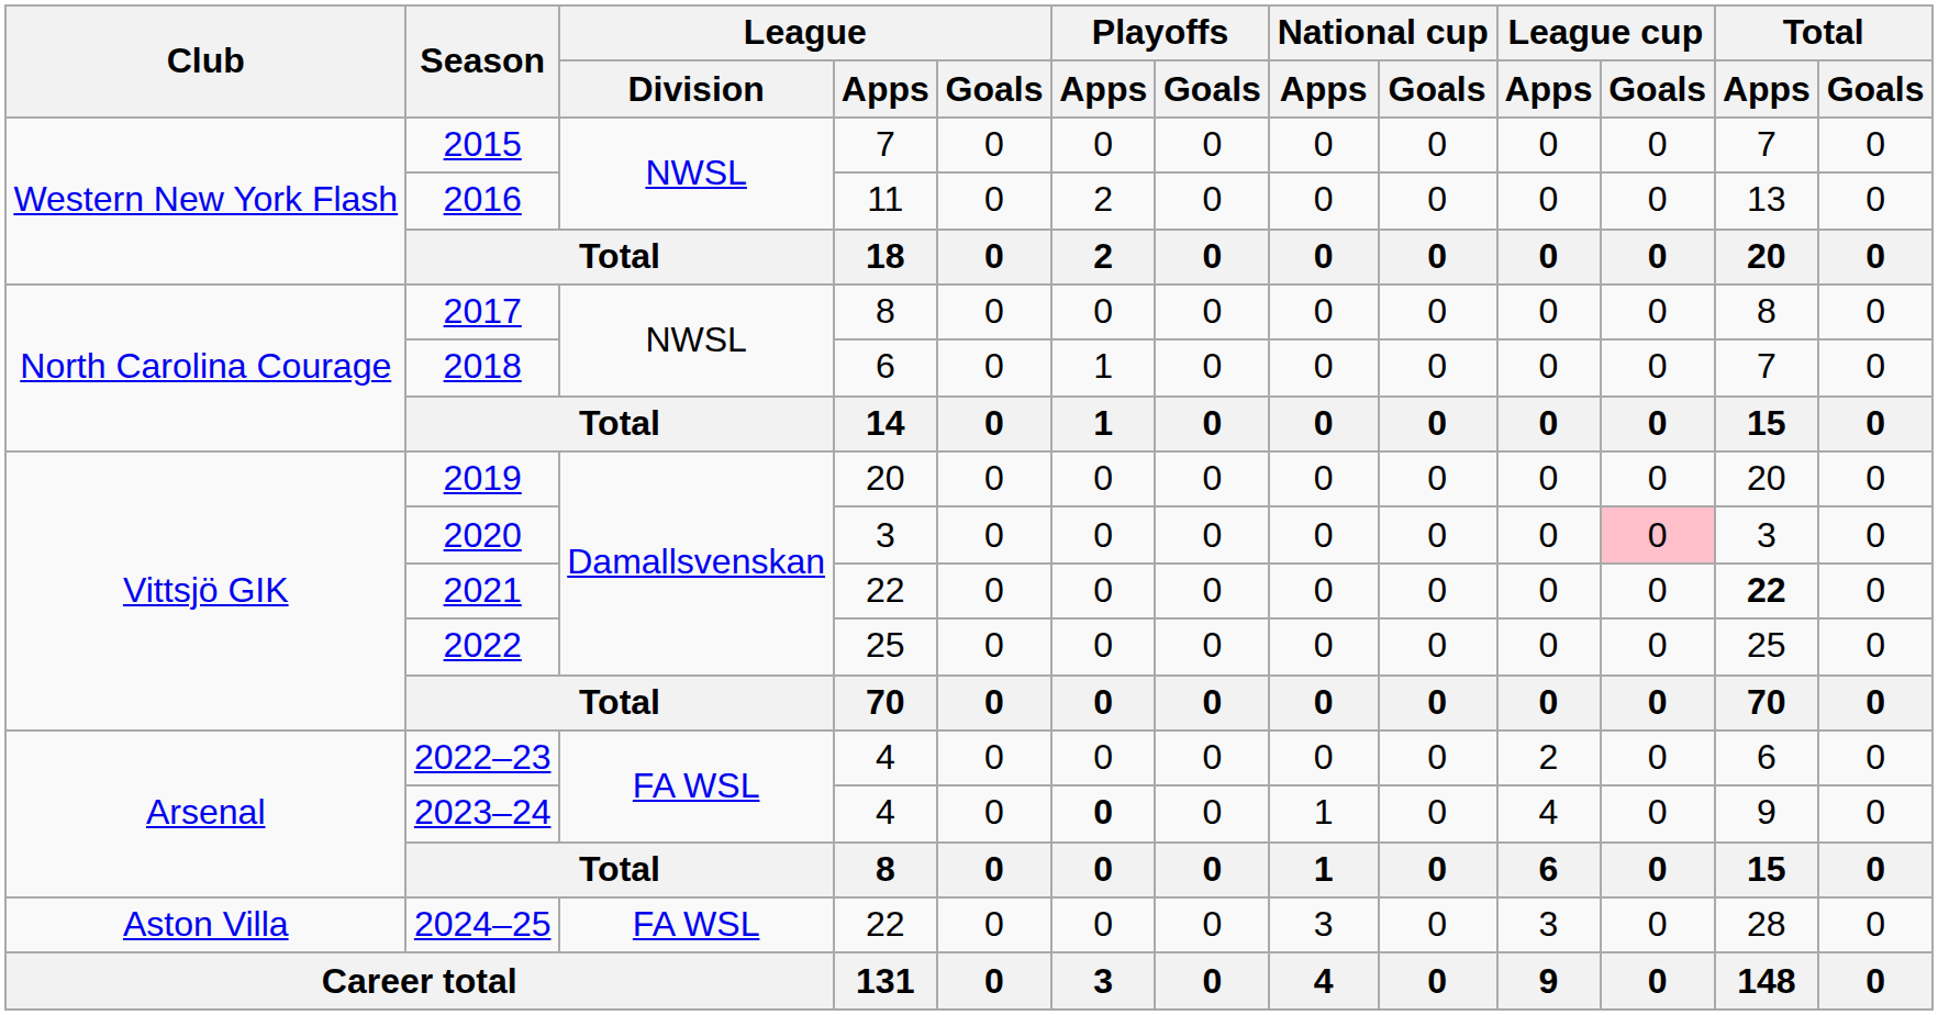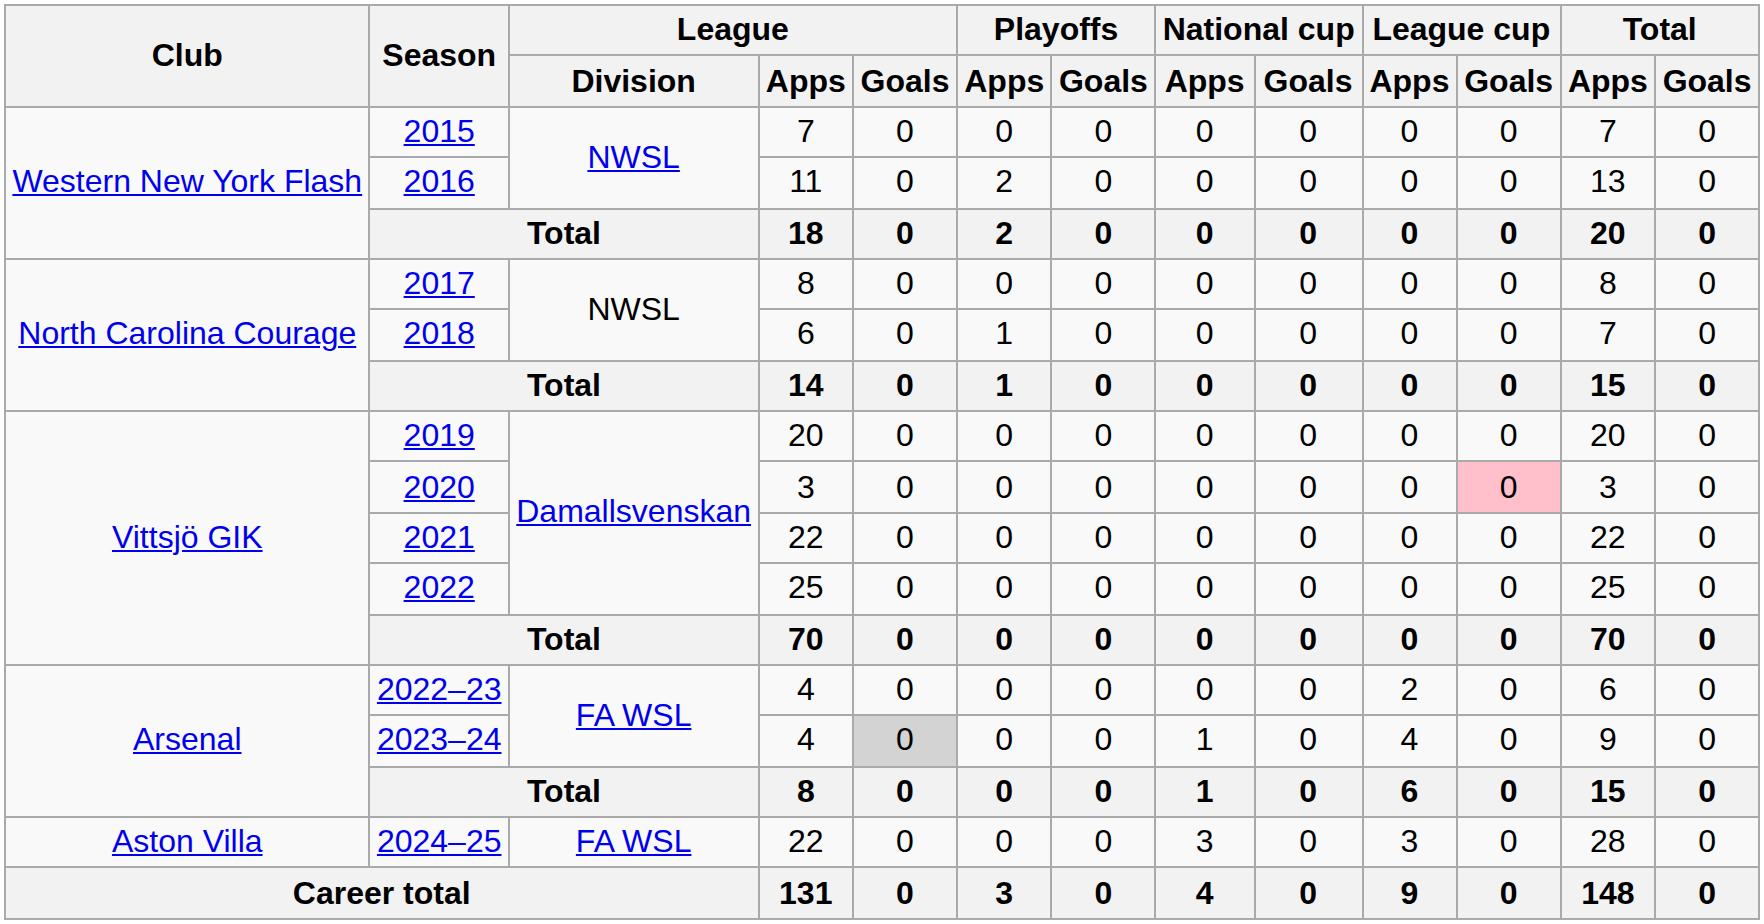2021 | Total / Apps: bold -> normal
2023–24 | League / Goals: no background -> lightgrey background
2023–24 | Playoffs / Apps: bold -> normal
